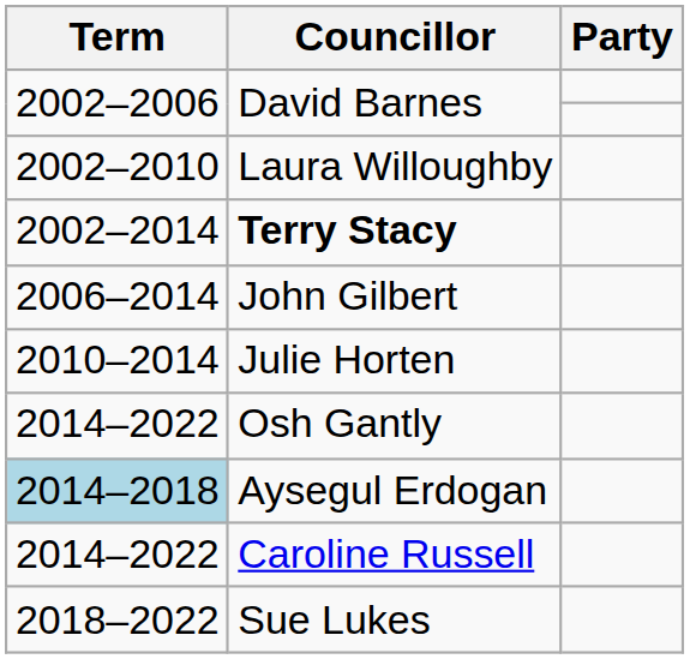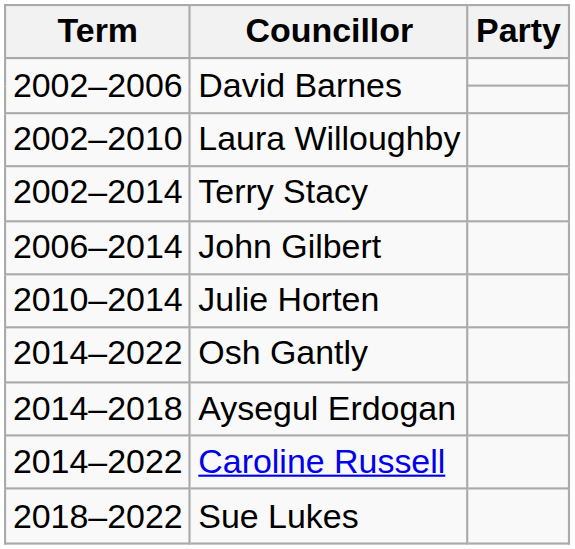Terry Stacy | Councillor: bold -> normal
Aysegul Erdogan | Term: lightblue background -> no background
